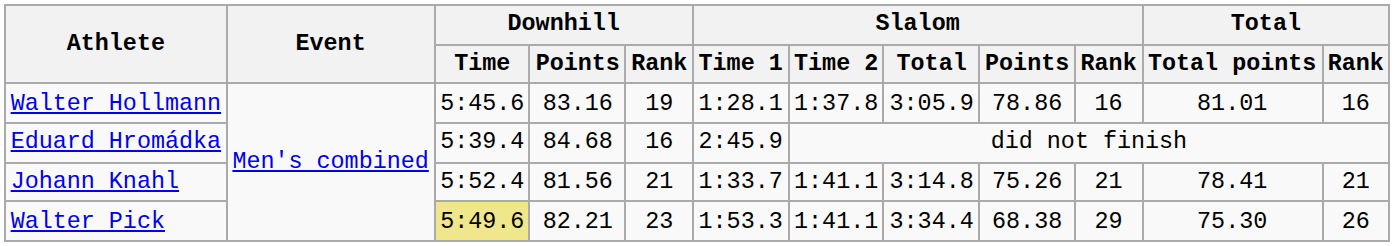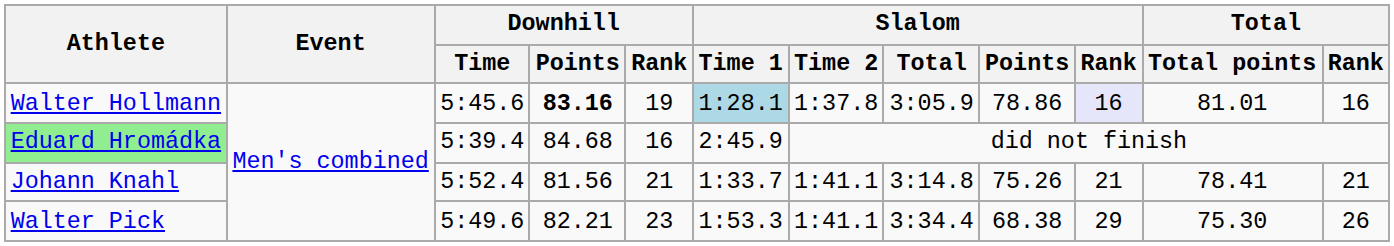row 3 | Downhill / Points: normal -> bold
row 3 | Slalom / Time 1: no background -> lightblue background
row 3 | Slalom / Rank: no background -> lavender background
row 4 | Athlete: no background -> lightgreen background
row 6 | Downhill / Time: khaki background -> no background
